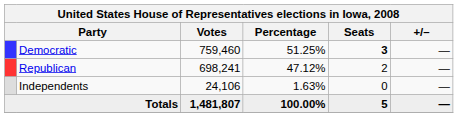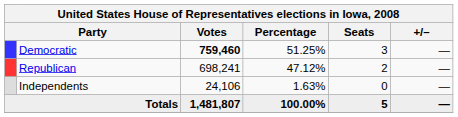Democratic | Votes: normal -> bold
Democratic | Seats: bold -> normal
